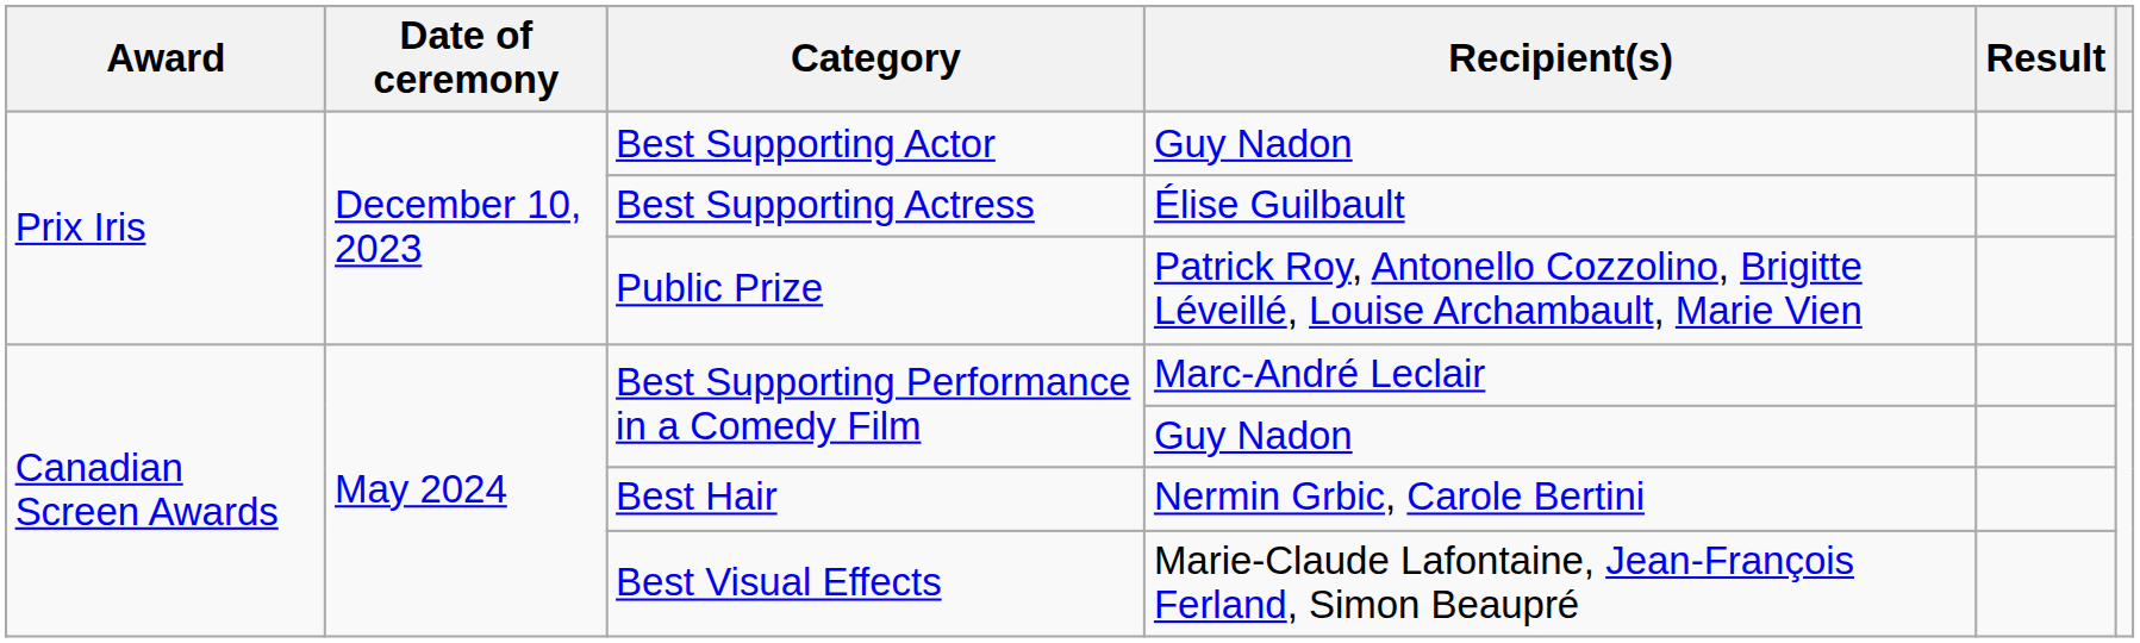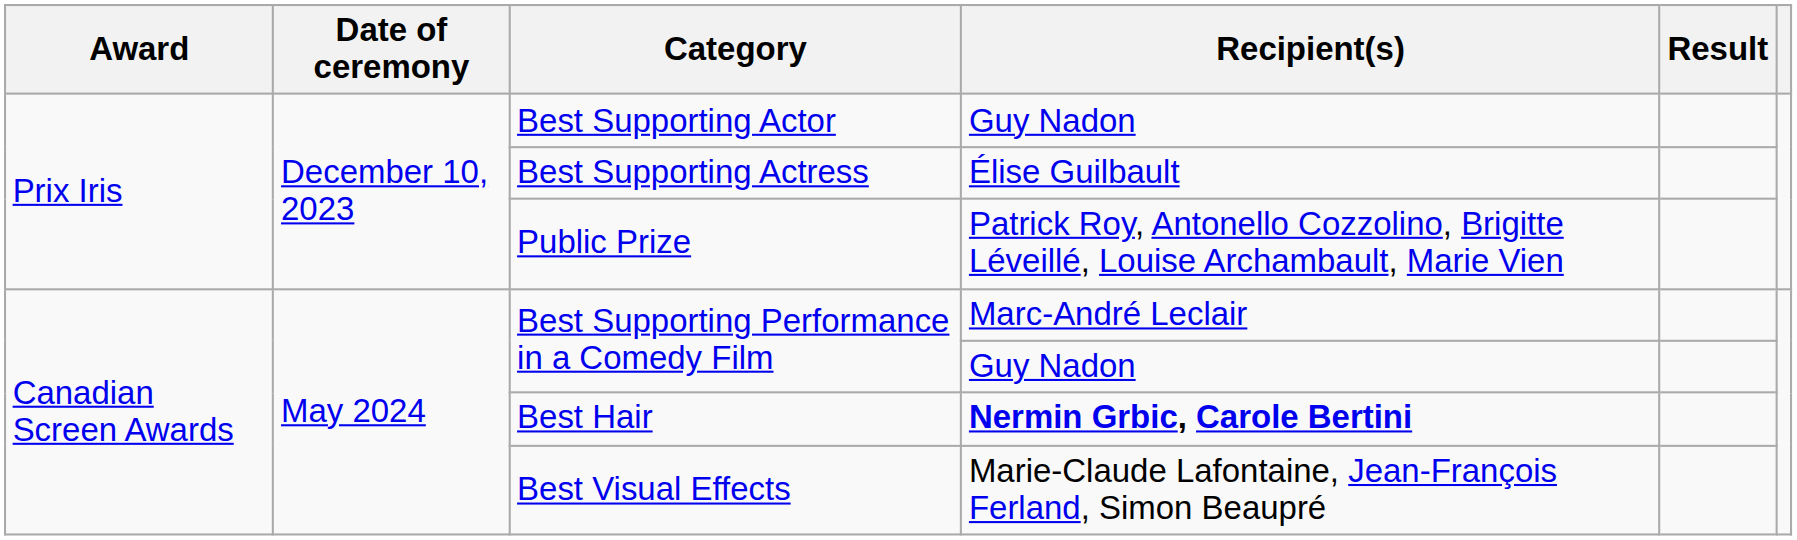Best Hair | Recipient(s): normal -> bold
